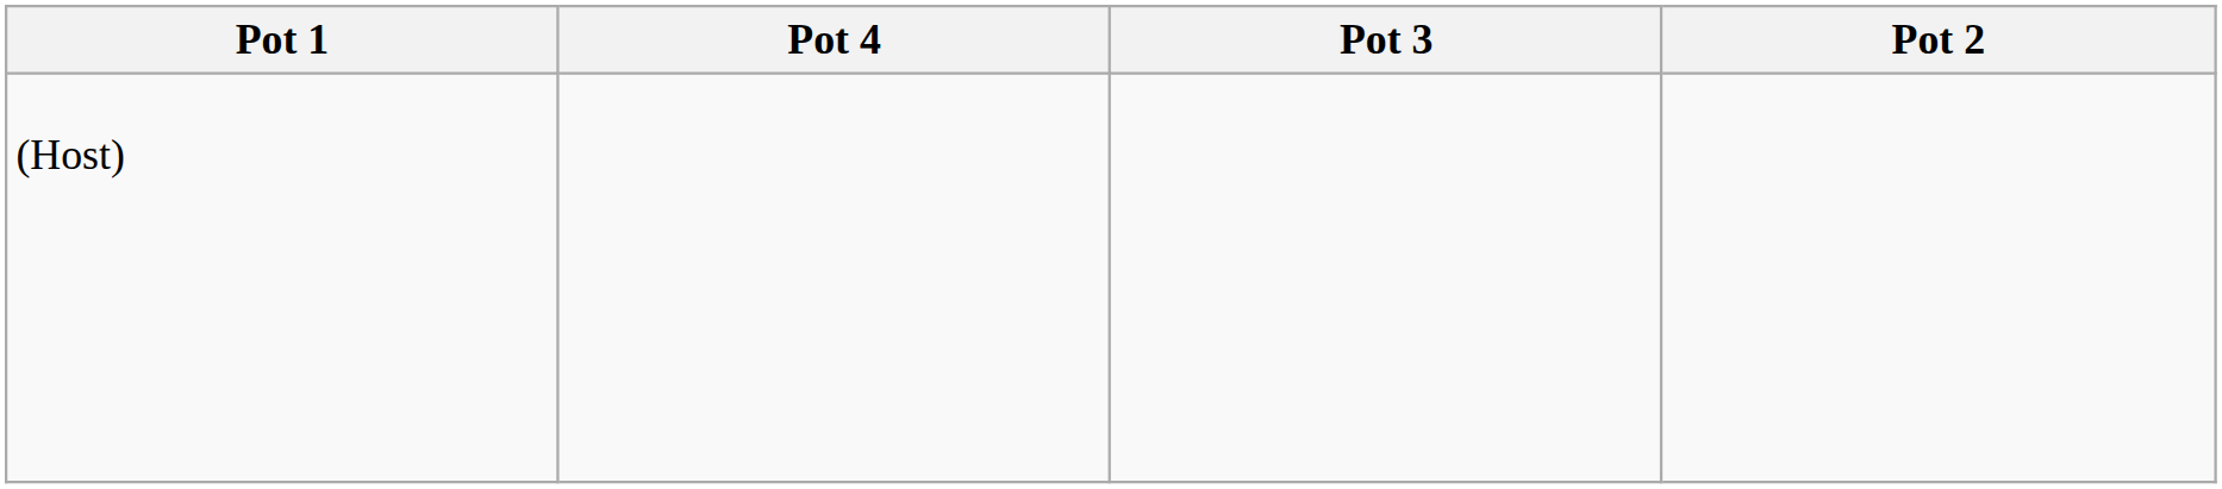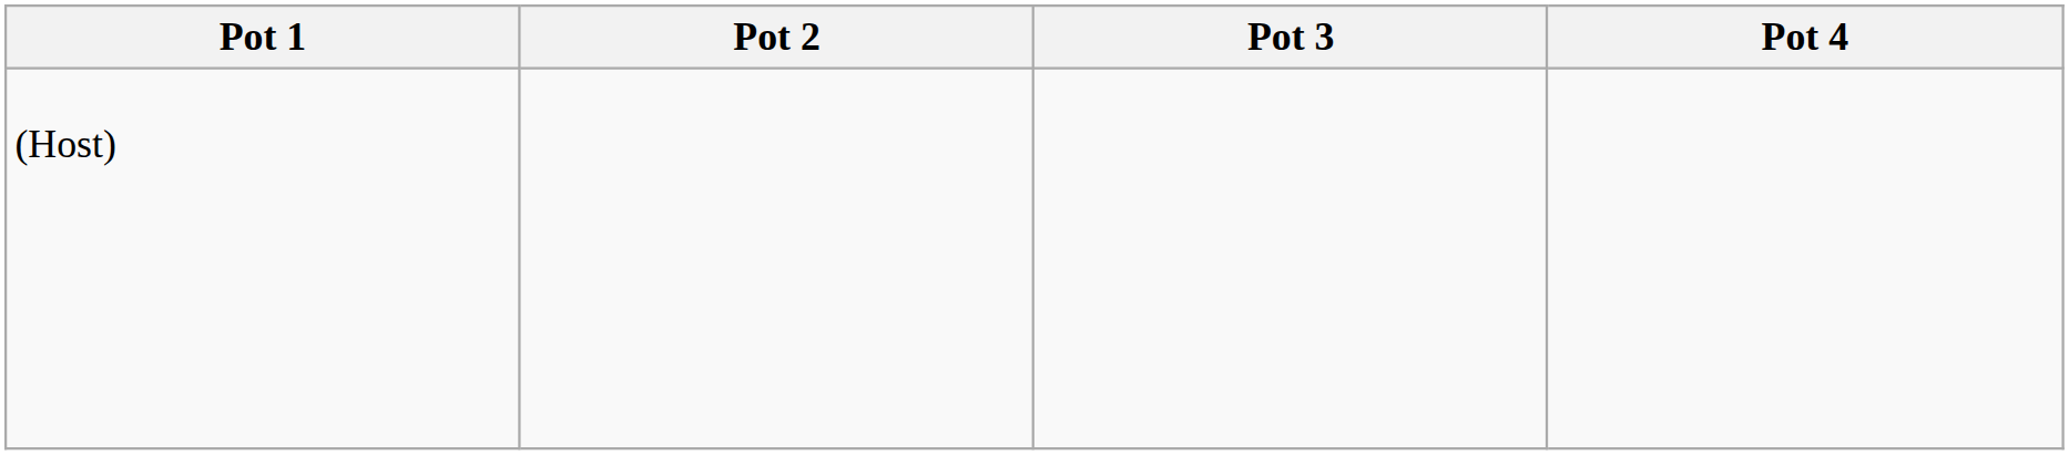columns swapped: Pot 2 <-> Pot 4
